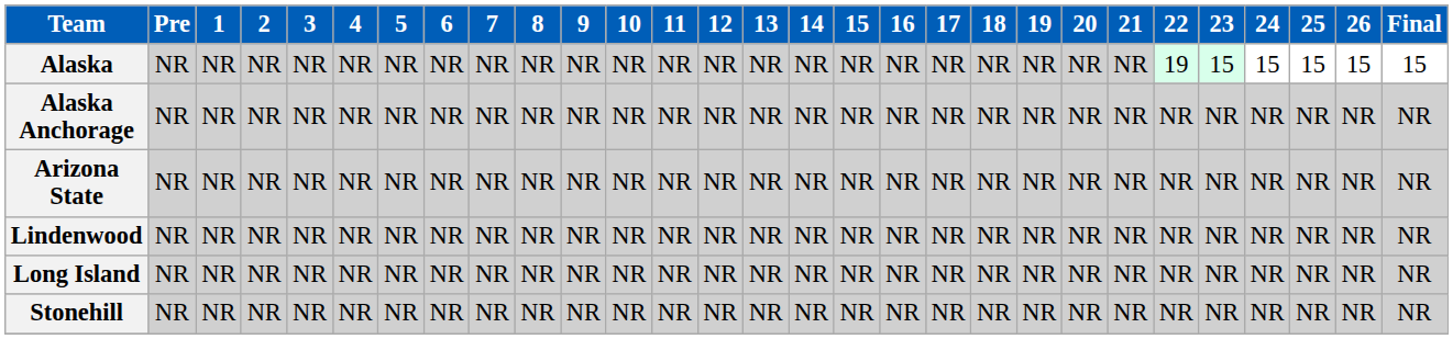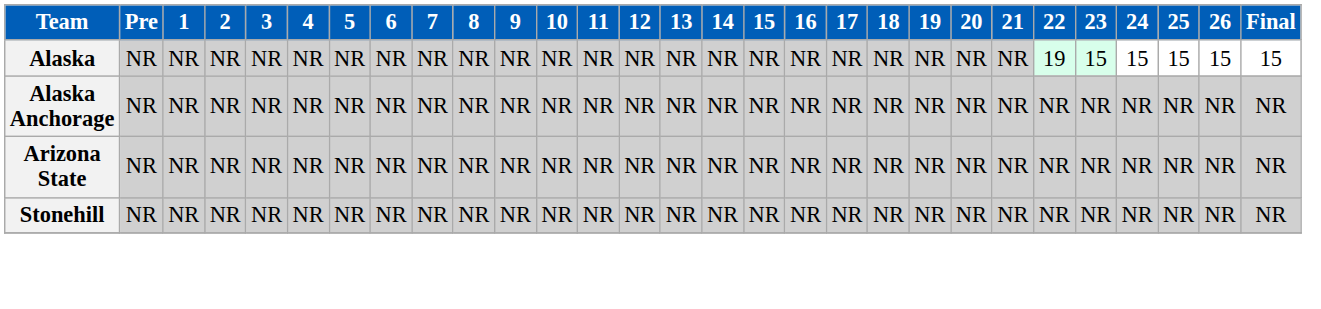- row: Lindenwood | NR | NR | NR | NR | NR | NR | NR | NR | NR | NR | NR | NR | NR | NR | NR | NR | NR | NR | NR | NR | NR | NR | NR | NR | NR | NR | NR | NR
- row: Long Island | NR | NR | NR | NR | NR | NR | NR | NR | NR | NR | NR | NR | NR | NR | NR | NR | NR | NR | NR | NR | NR | NR | NR | NR | NR | NR | NR | NR
